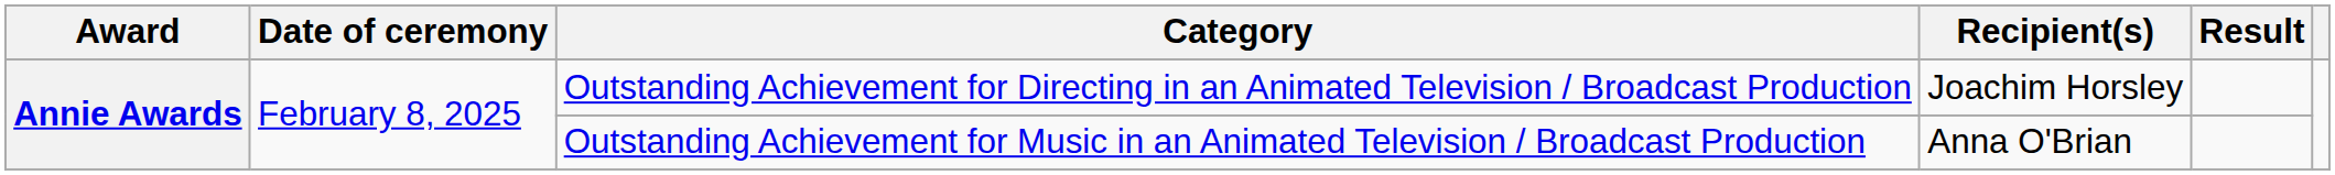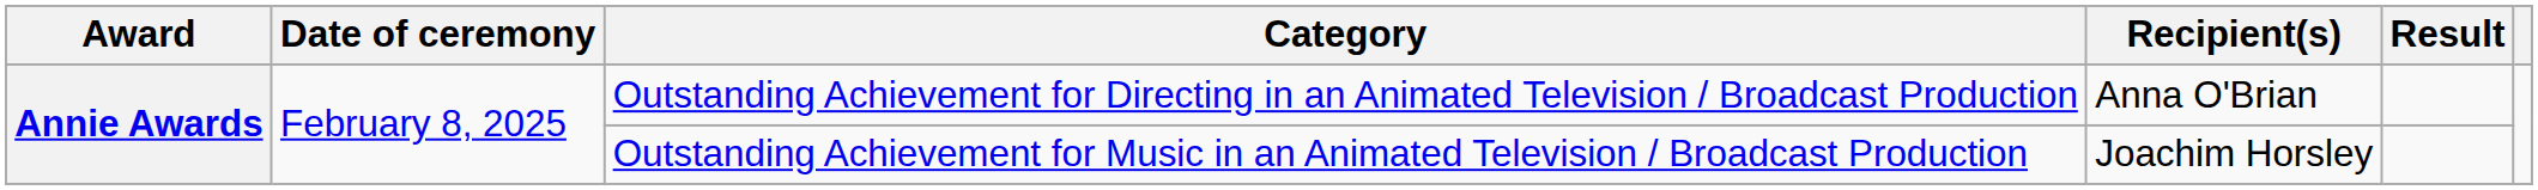row 2 | Recipient(s): Joachim Horsley -> Anna O'Brian
row 3 | Recipient(s): Anna O'Brian -> Joachim Horsley
